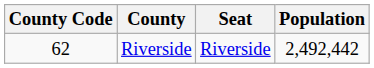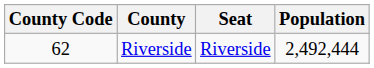row 2 | Population: 2,492,442 -> 2,492,444
